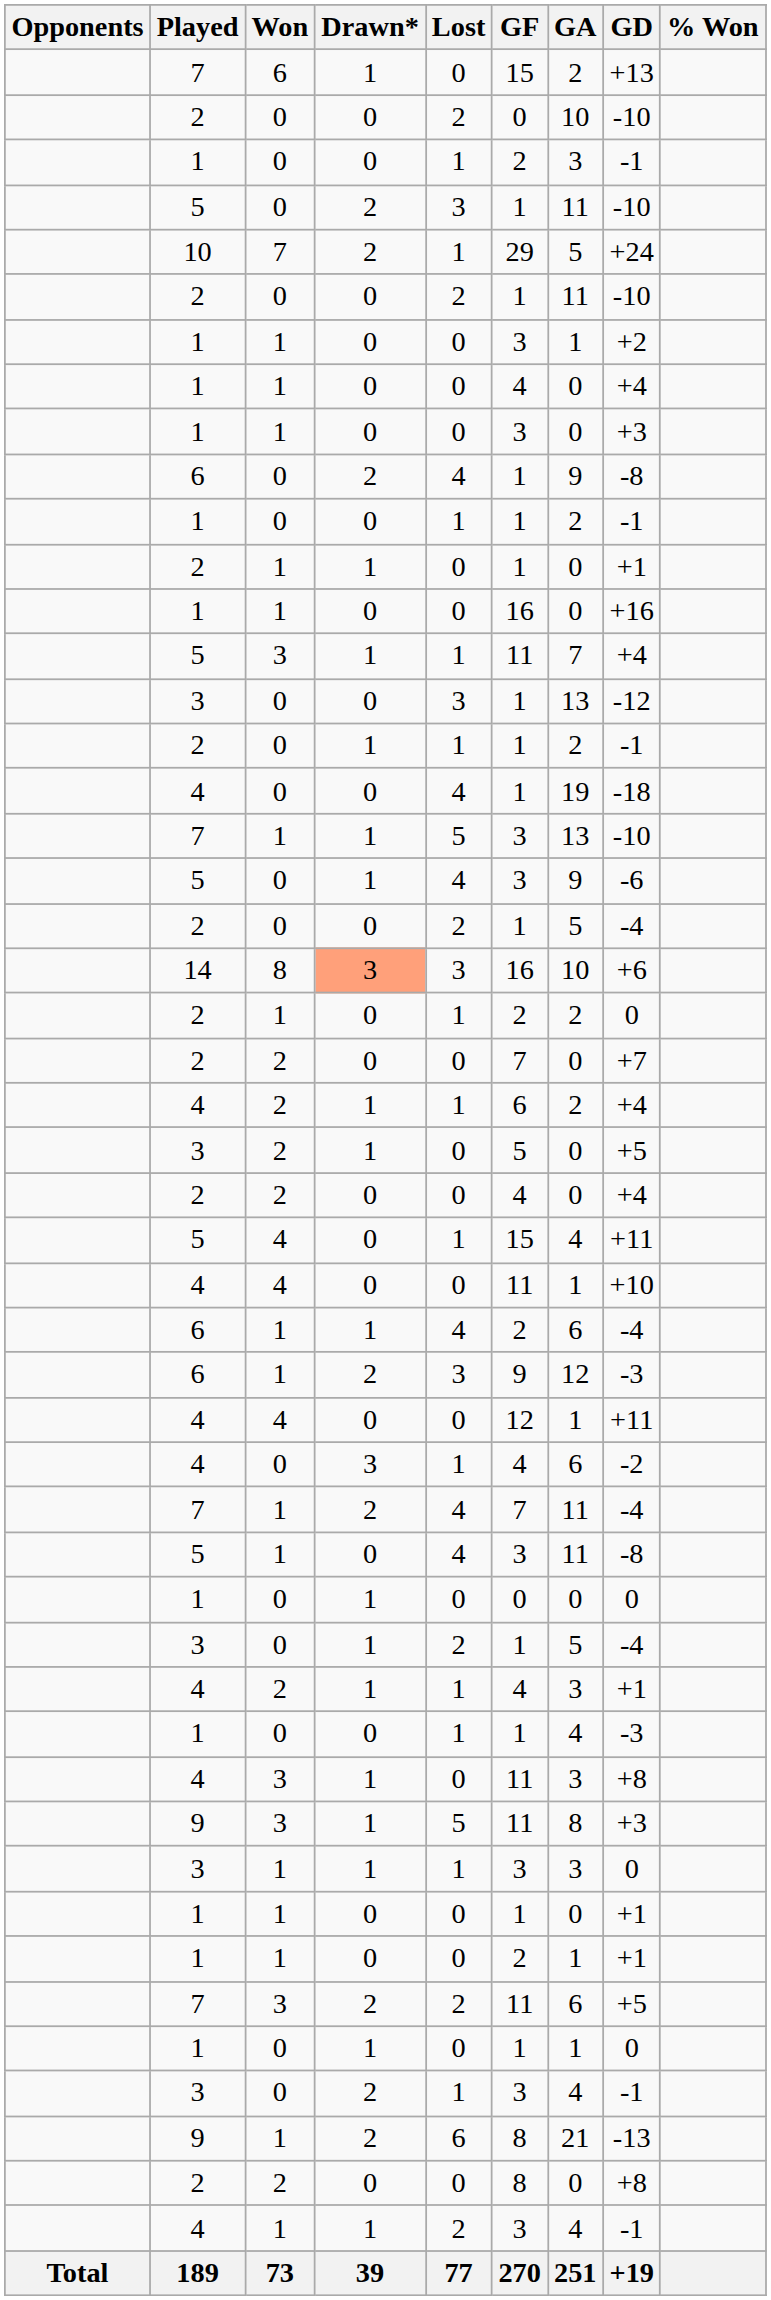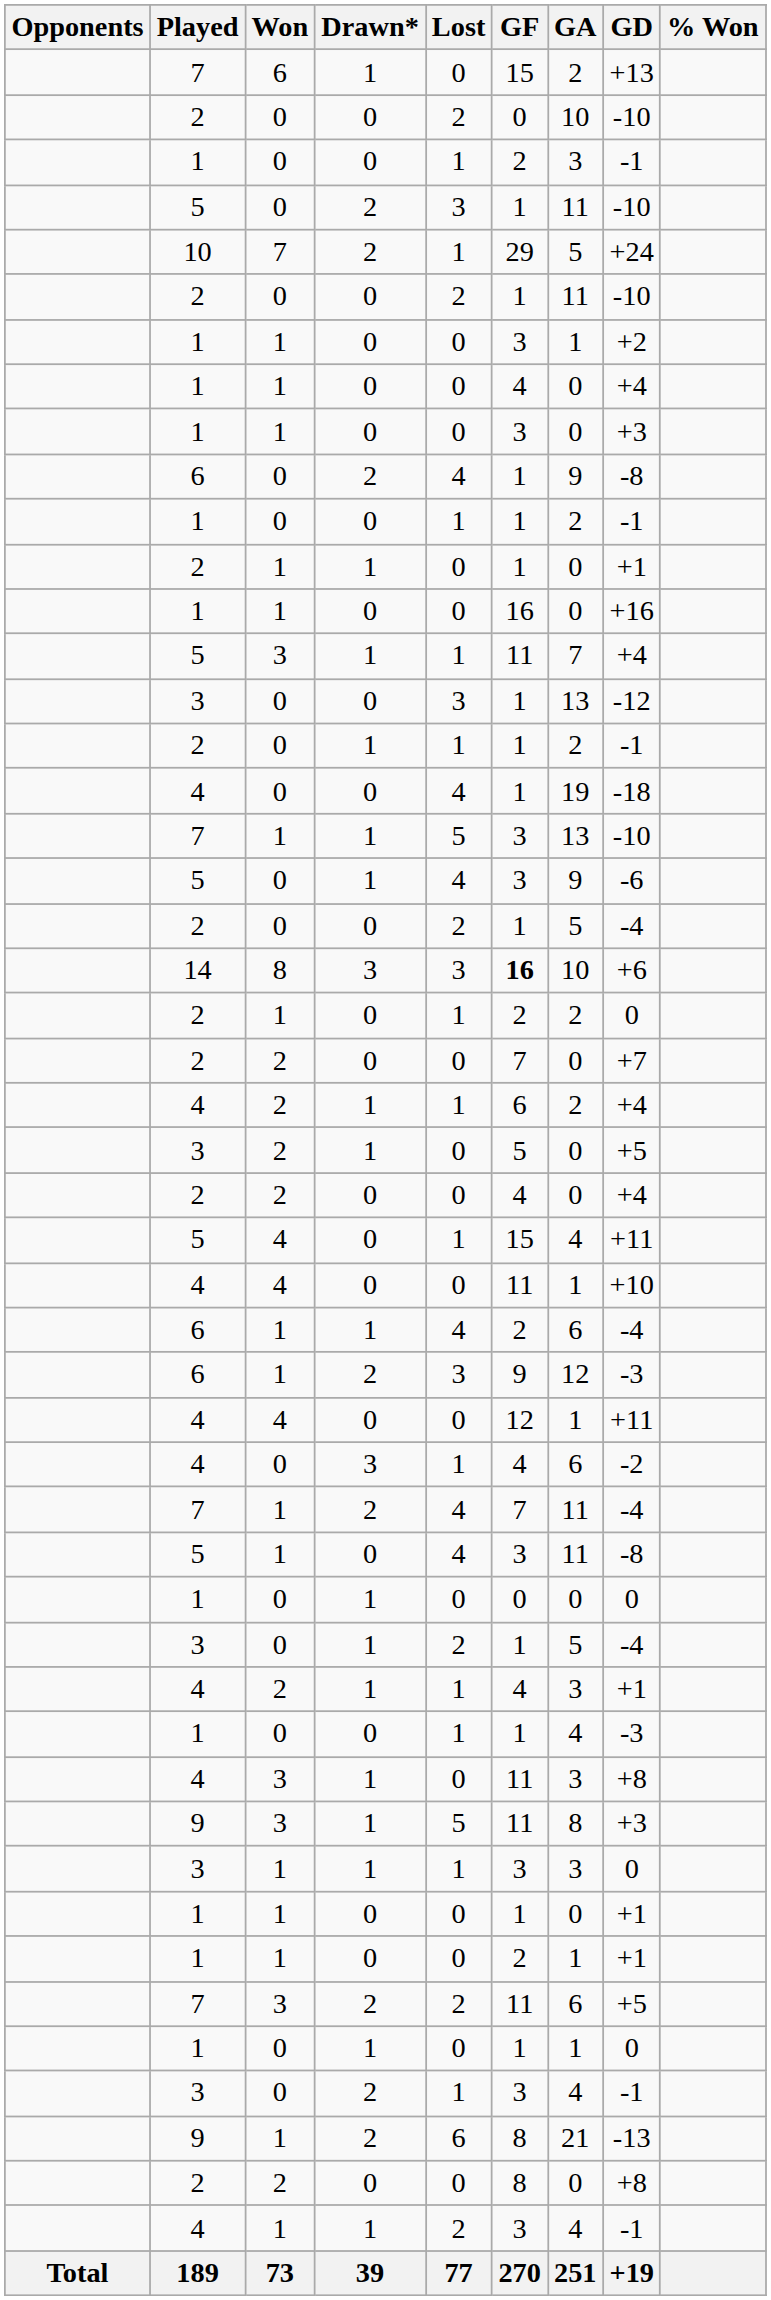14 | Drawn*: lightsalmon background -> no background
14 | GF: normal -> bold
